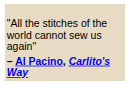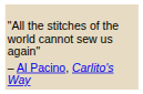row 2 | column 1: bold -> normal
